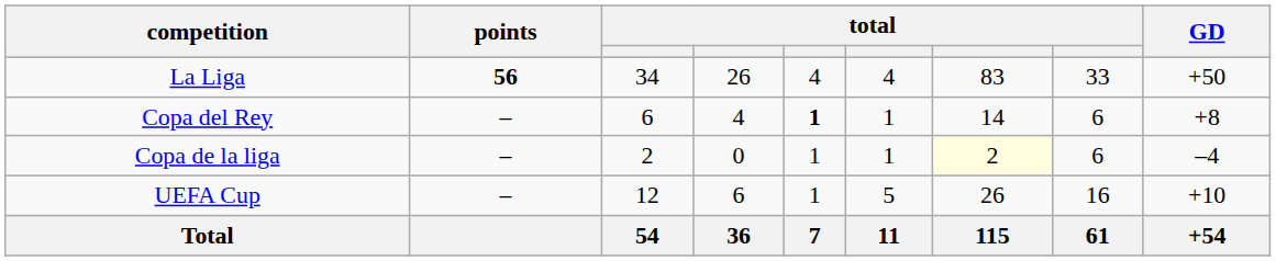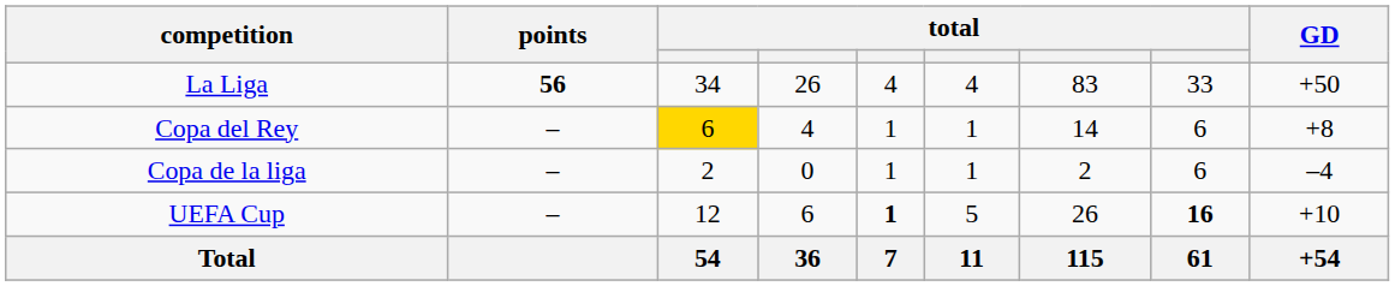Copa del Rey | column 3: no background -> gold background
Copa del Rey | column 5: bold -> normal
Copa de la liga | column 7: lightyellow background -> no background
UEFA Cup | column 5: normal -> bold
UEFA Cup | column 8: normal -> bold
